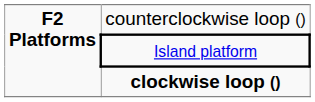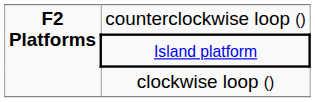clockwise loop () | column 2: bold -> normal
